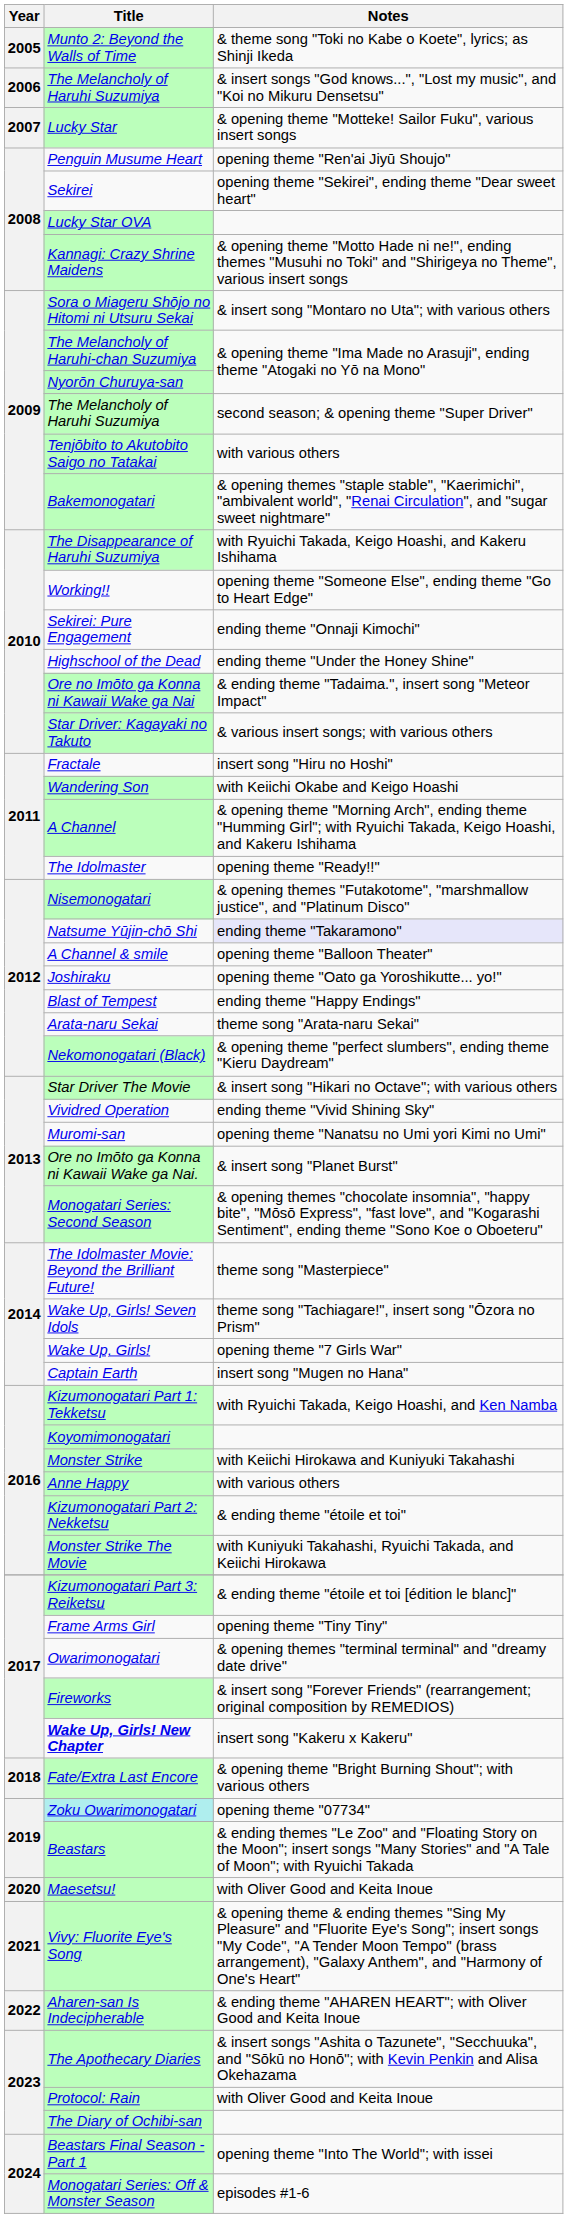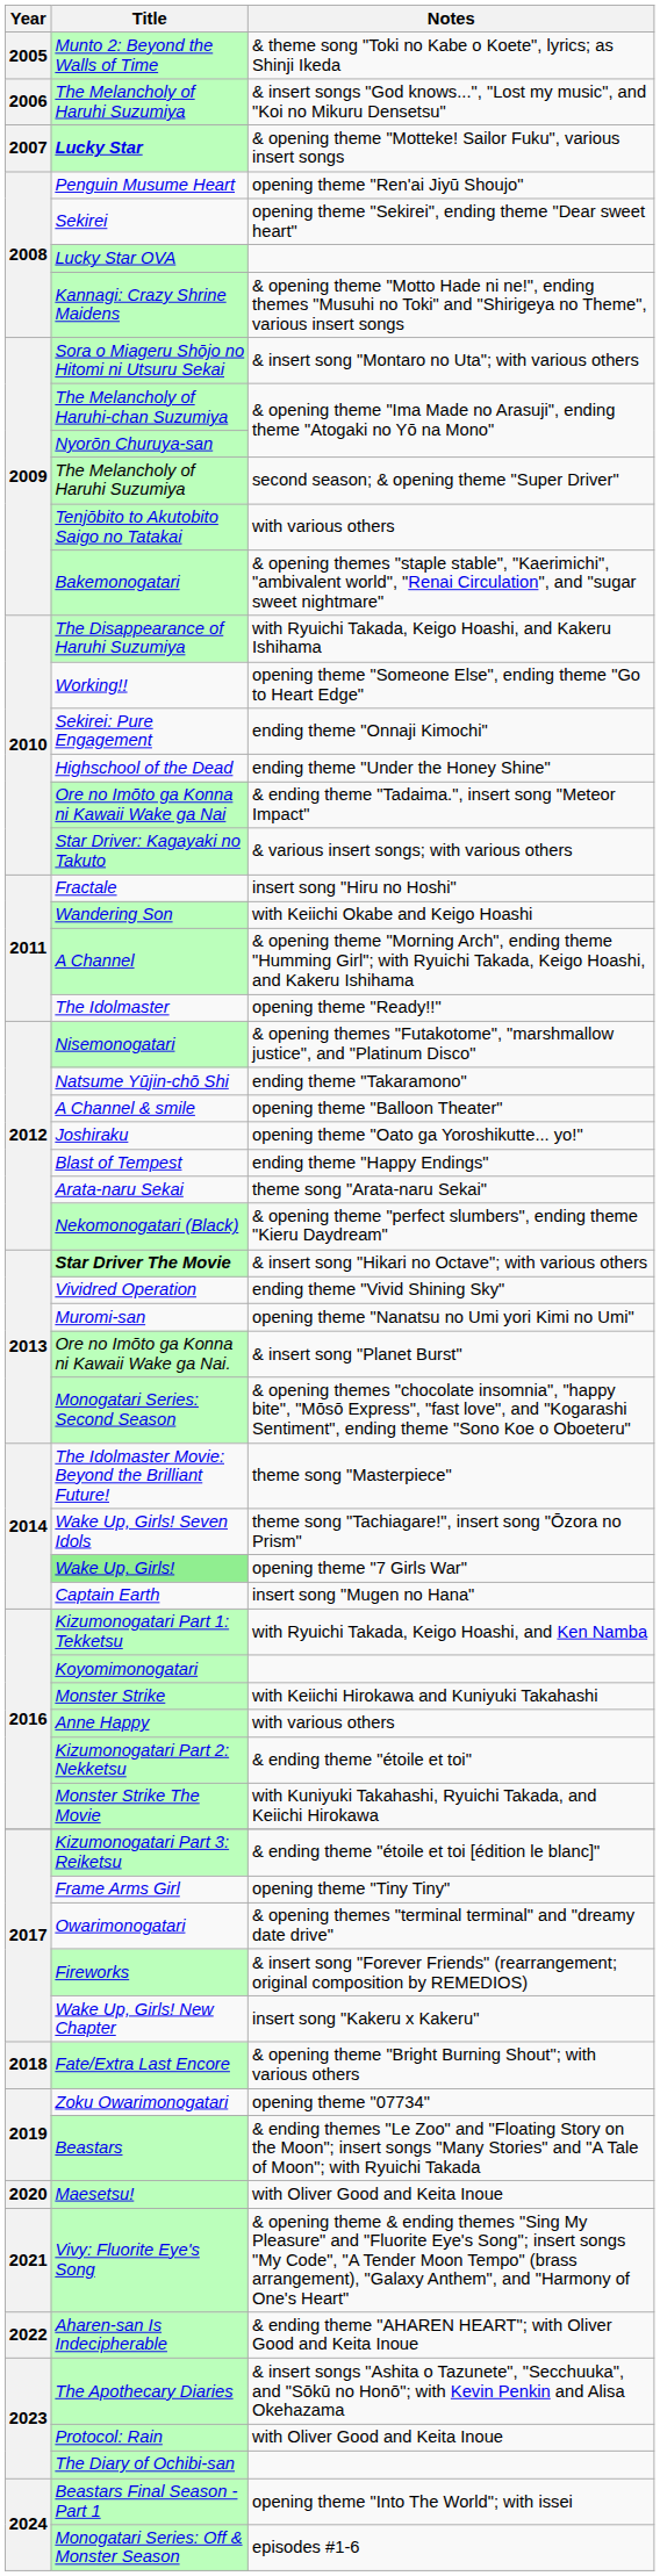Lucky Star | Title: normal -> bold
Natsume Yūjin-chō Shi | Notes: lavender background -> no background
Star Driver The Movie | Title: normal -> bold
Wake Up, Girls! | Title: no background -> lightgreen background
Wake Up, Girls! New Chapter | Title: bold -> normal
Zoku Owarimonogatari | Title: paleturquoise background -> no background
